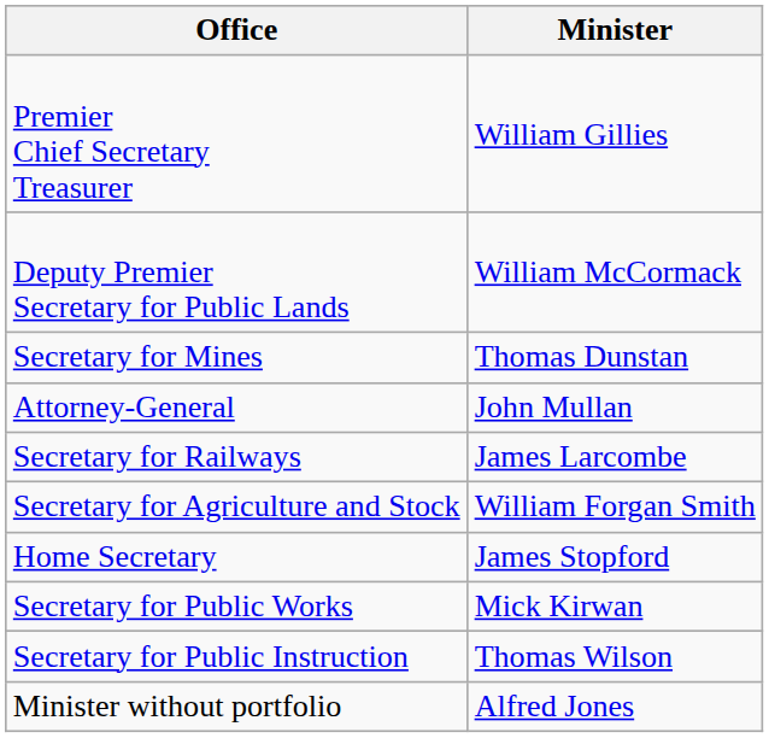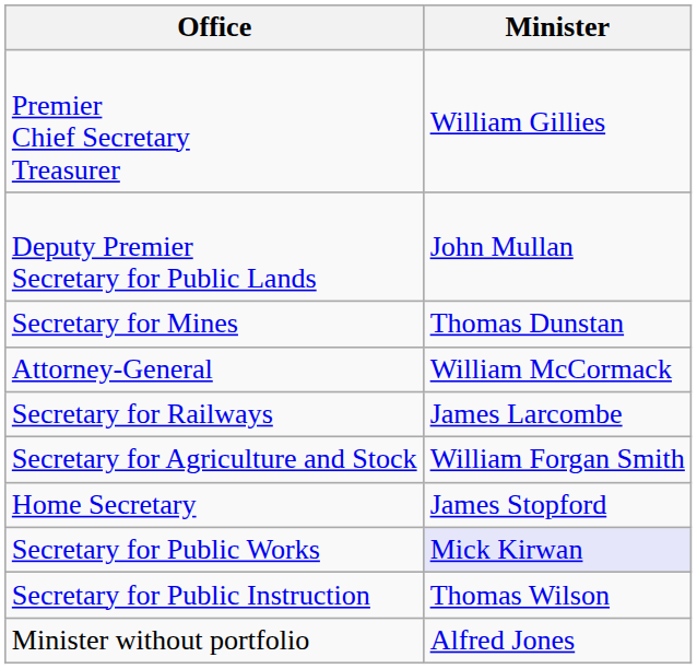Deputy Premier Secretary for Public Lands | Minister: William McCormack -> John Mullan
Attorney-General | Minister: John Mullan -> William McCormack
Secretary for Public Works | Minister: no background -> lavender background
